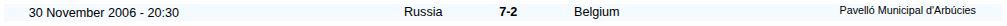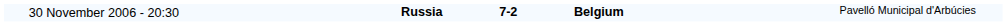Russia | column 2: normal -> bold
Russia | column 4: normal -> bold
